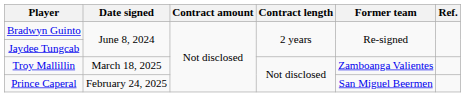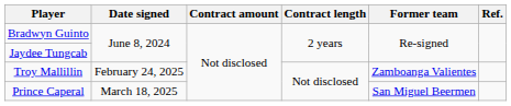Troy Mallillin | Date signed: March 18, 2025 -> February 24, 2025
Prince Caperal | Date signed: February 24, 2025 -> March 18, 2025
